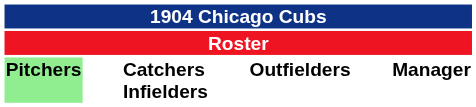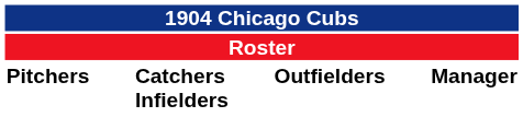Pitchers | column 1: lightgreen background -> no background
